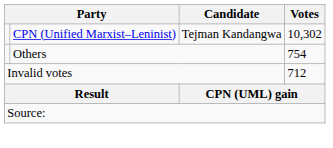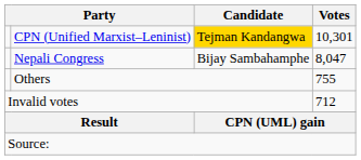CPN (Unified Marxist–Leninist) | Candidate: no background -> gold background
CPN (Unified Marxist–Leninist) | Votes: 10,302 -> 10,301
+ row: Nepali Congress | Bijay Sambahamphe | 8,047
Others | Votes: 754 -> 755
